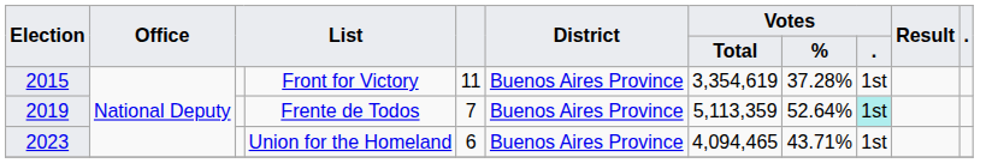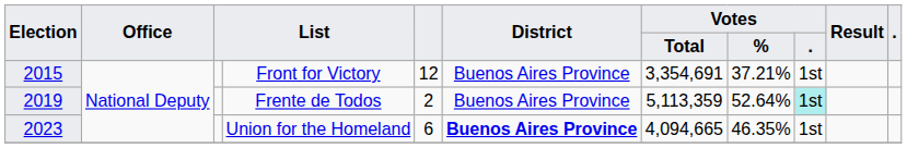Front for Victory | column 5: 11 -> 12
Front for Victory | Votes / Total: 3,354,619 -> 3,354,691
Front for Victory | Votes / %: 37.28% -> 37.21%
Frente de Todos | column 5: 7 -> 2
Union for the Homeland | District: normal -> bold
Union for the Homeland | Votes / Total: 4,094,465 -> 4,094,665
Union for the Homeland | Votes / %: 43.71% -> 46.35%
